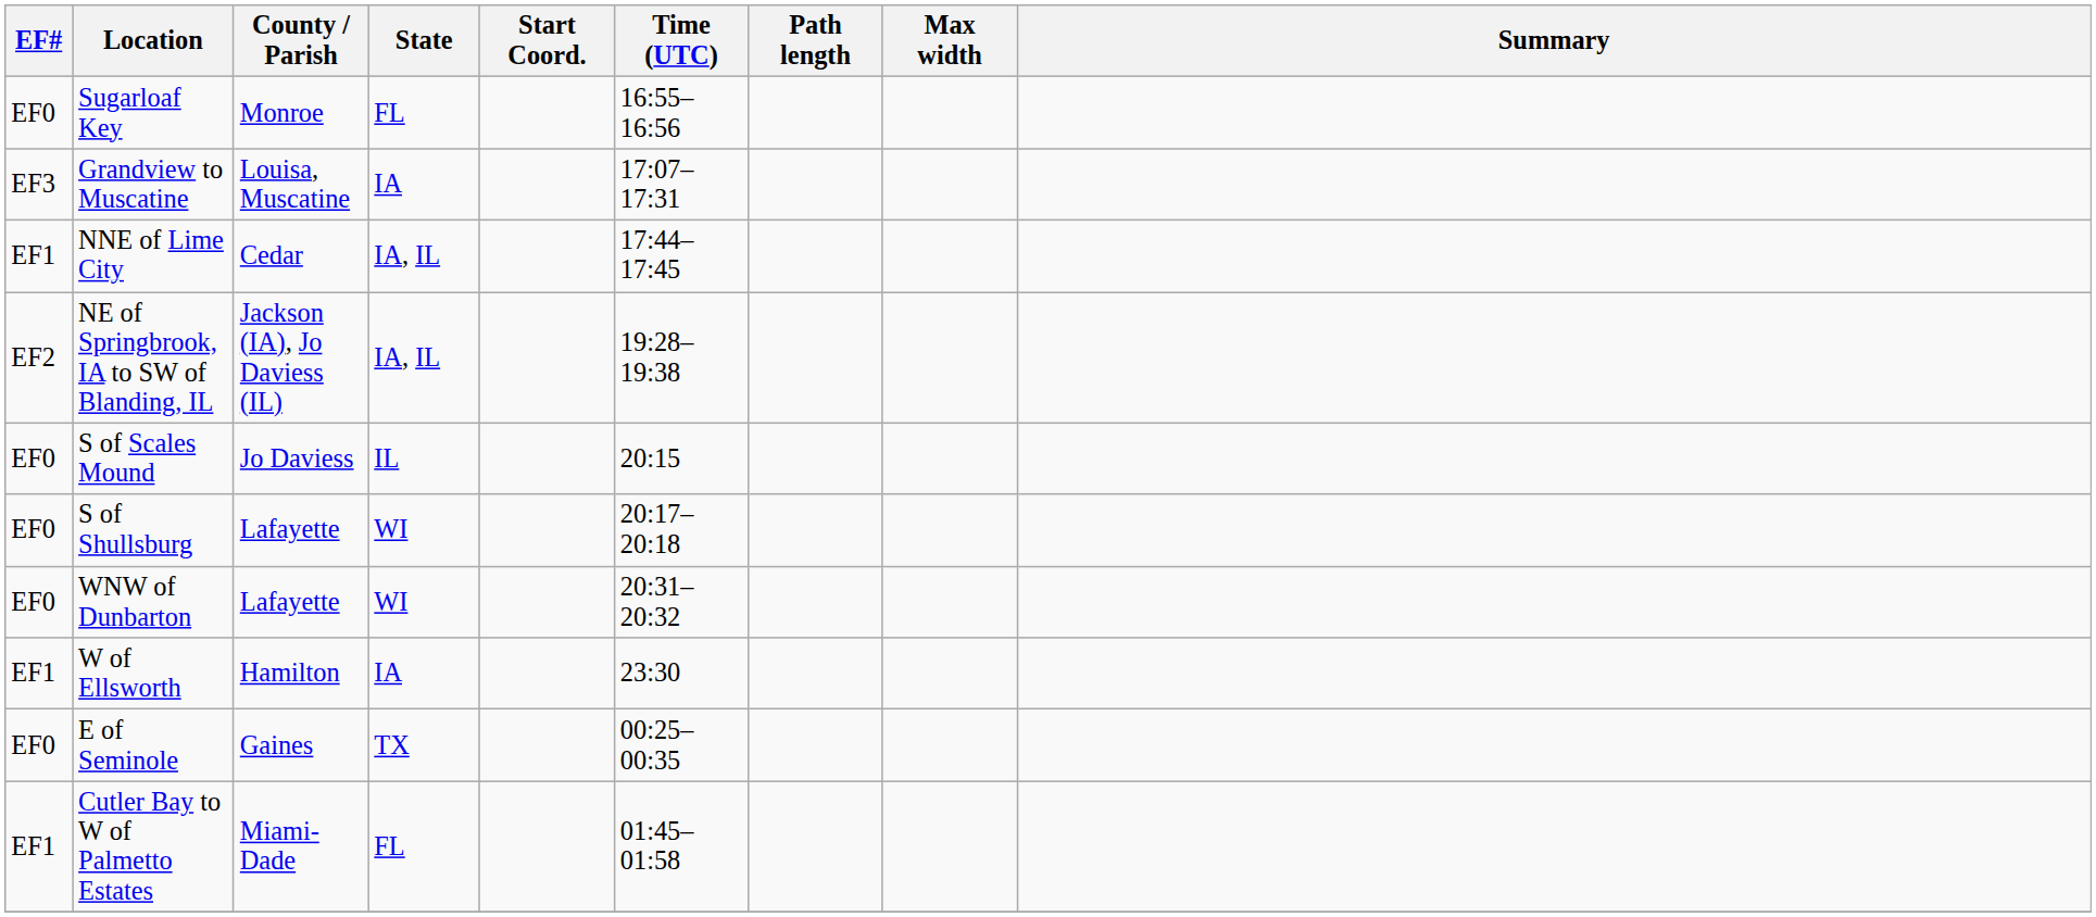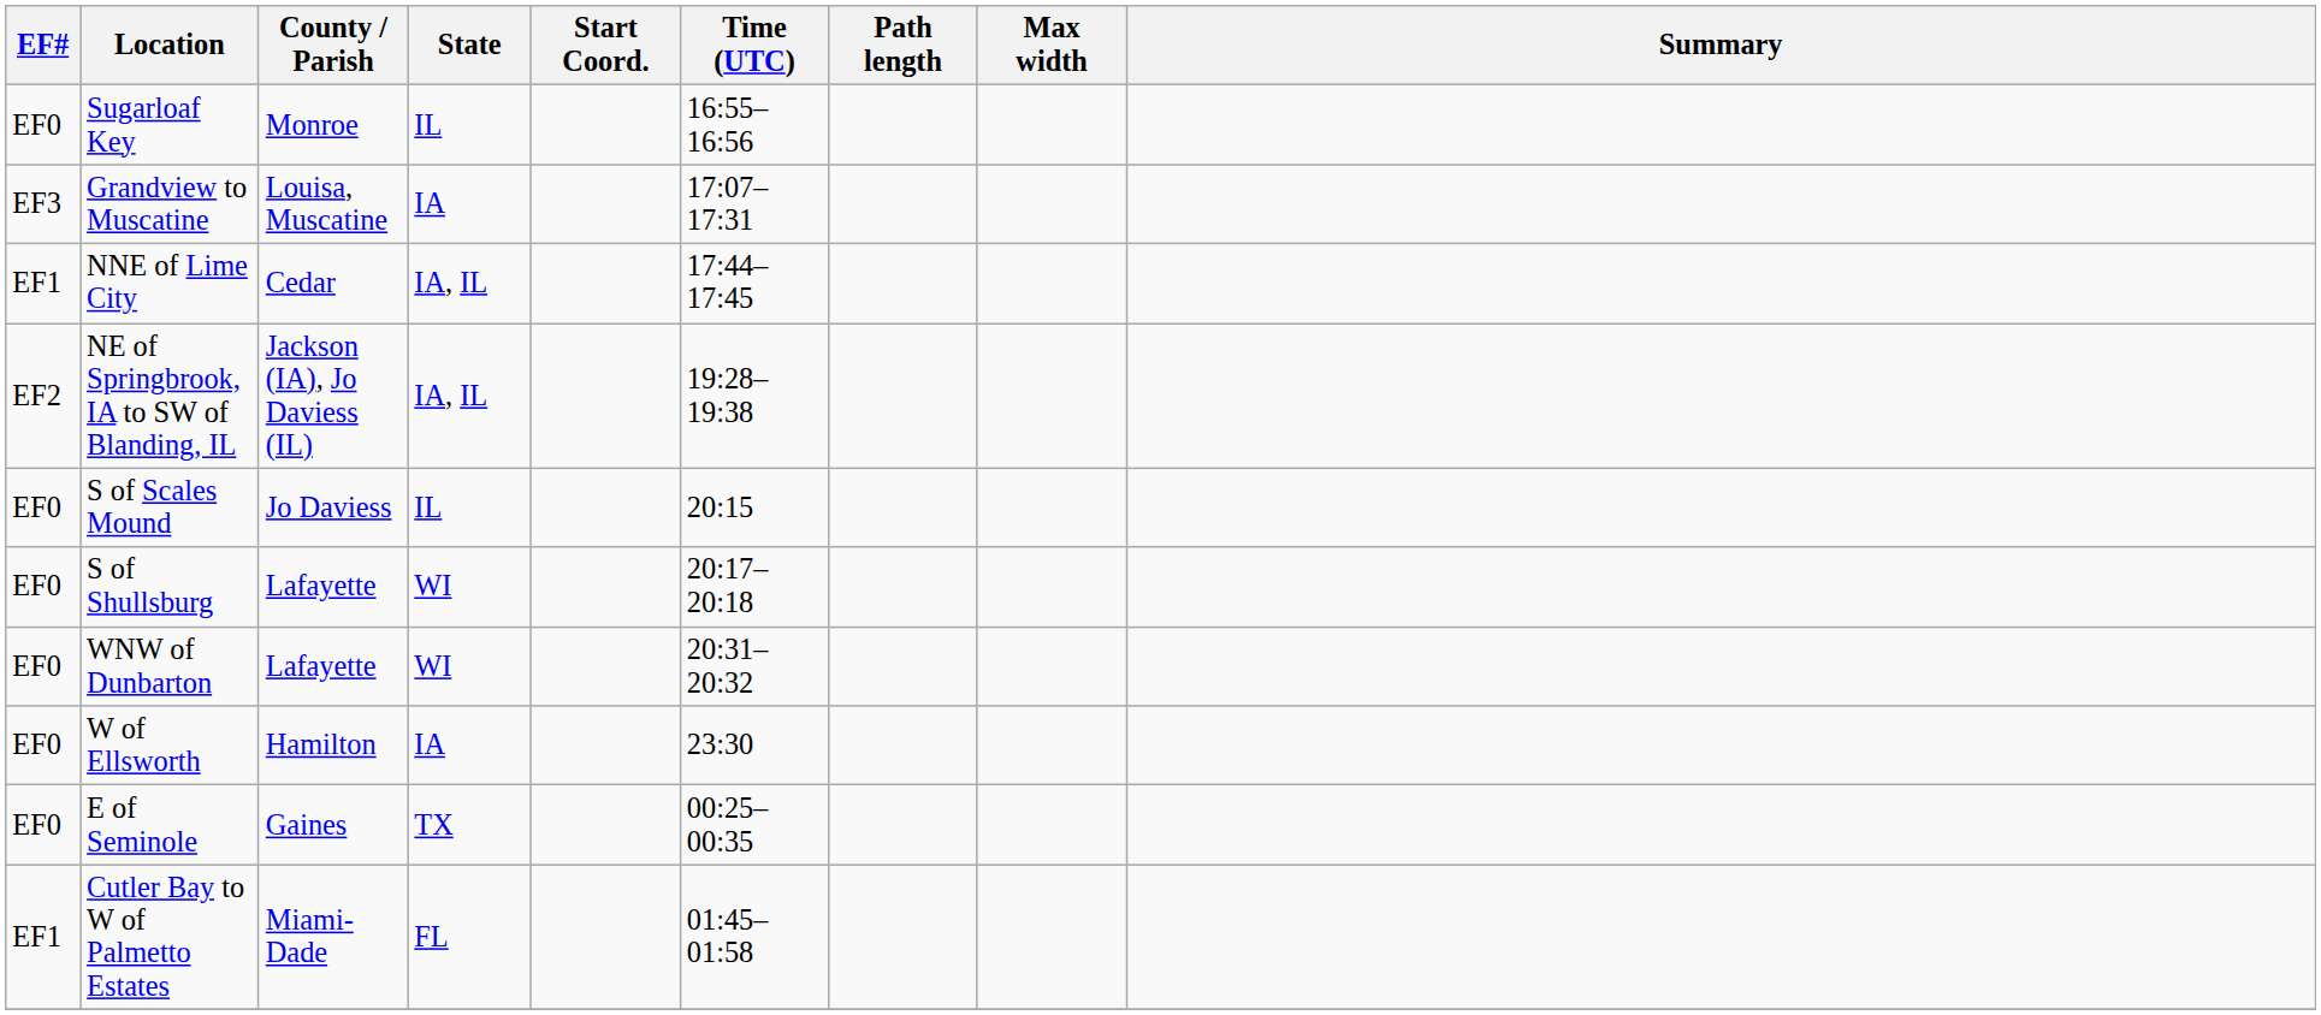Sugarloaf Key | State: FL -> IL
W of Ellsworth | EF#: EF1 -> EF0
